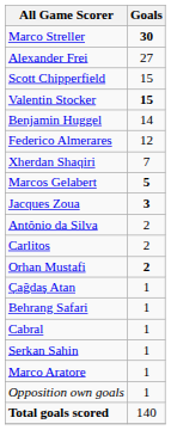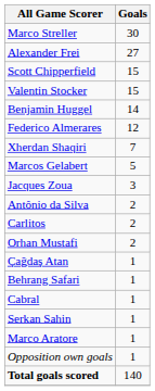Marco Streller | Goals: bold -> normal
Valentin Stocker | Goals: bold -> normal
Marcos Gelabert | Goals: bold -> normal
Jacques Zoua | Goals: bold -> normal
Orhan Mustafi | Goals: bold -> normal
